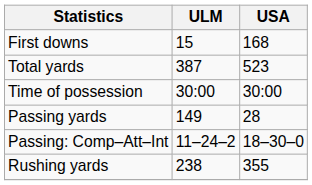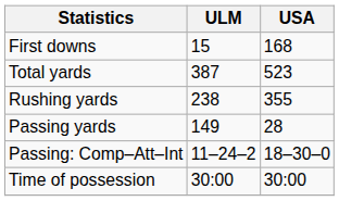rows swapped: Rushing yards <-> Time of possession
